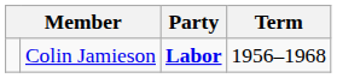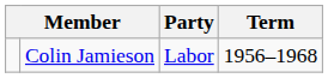Colin Jamieson | Party: bold -> normal
